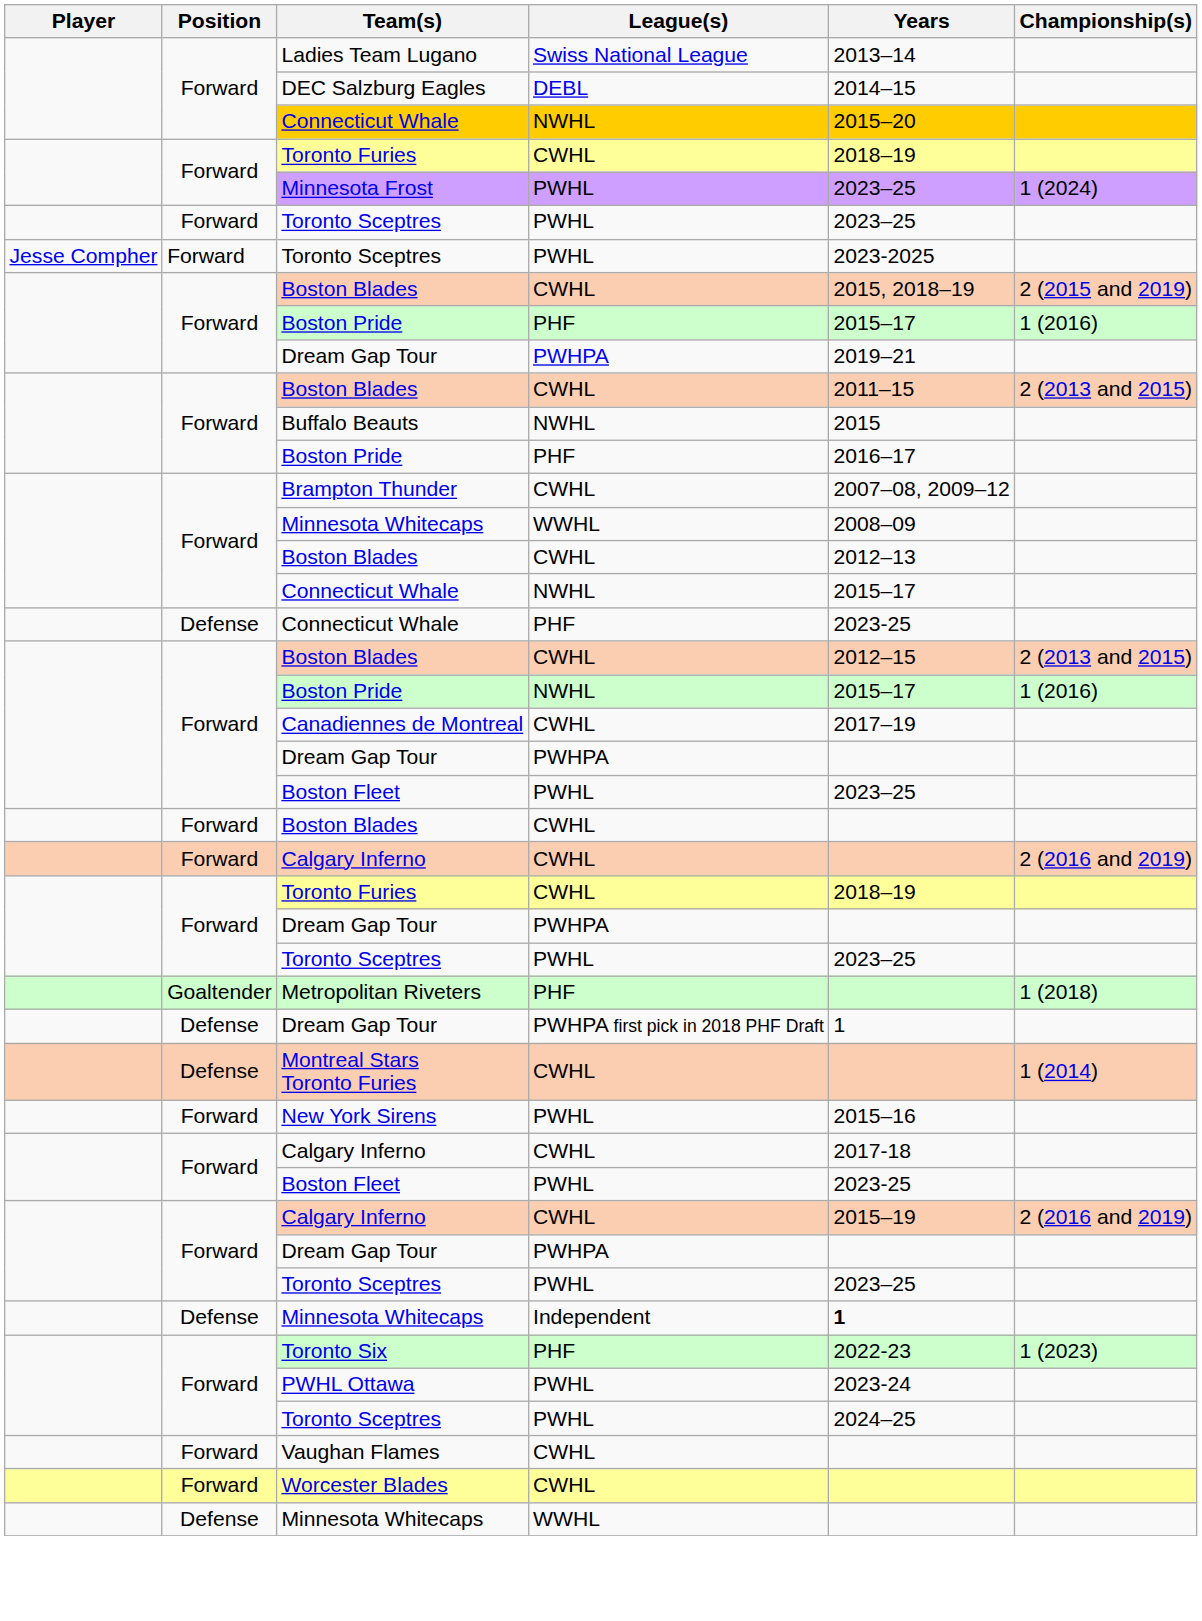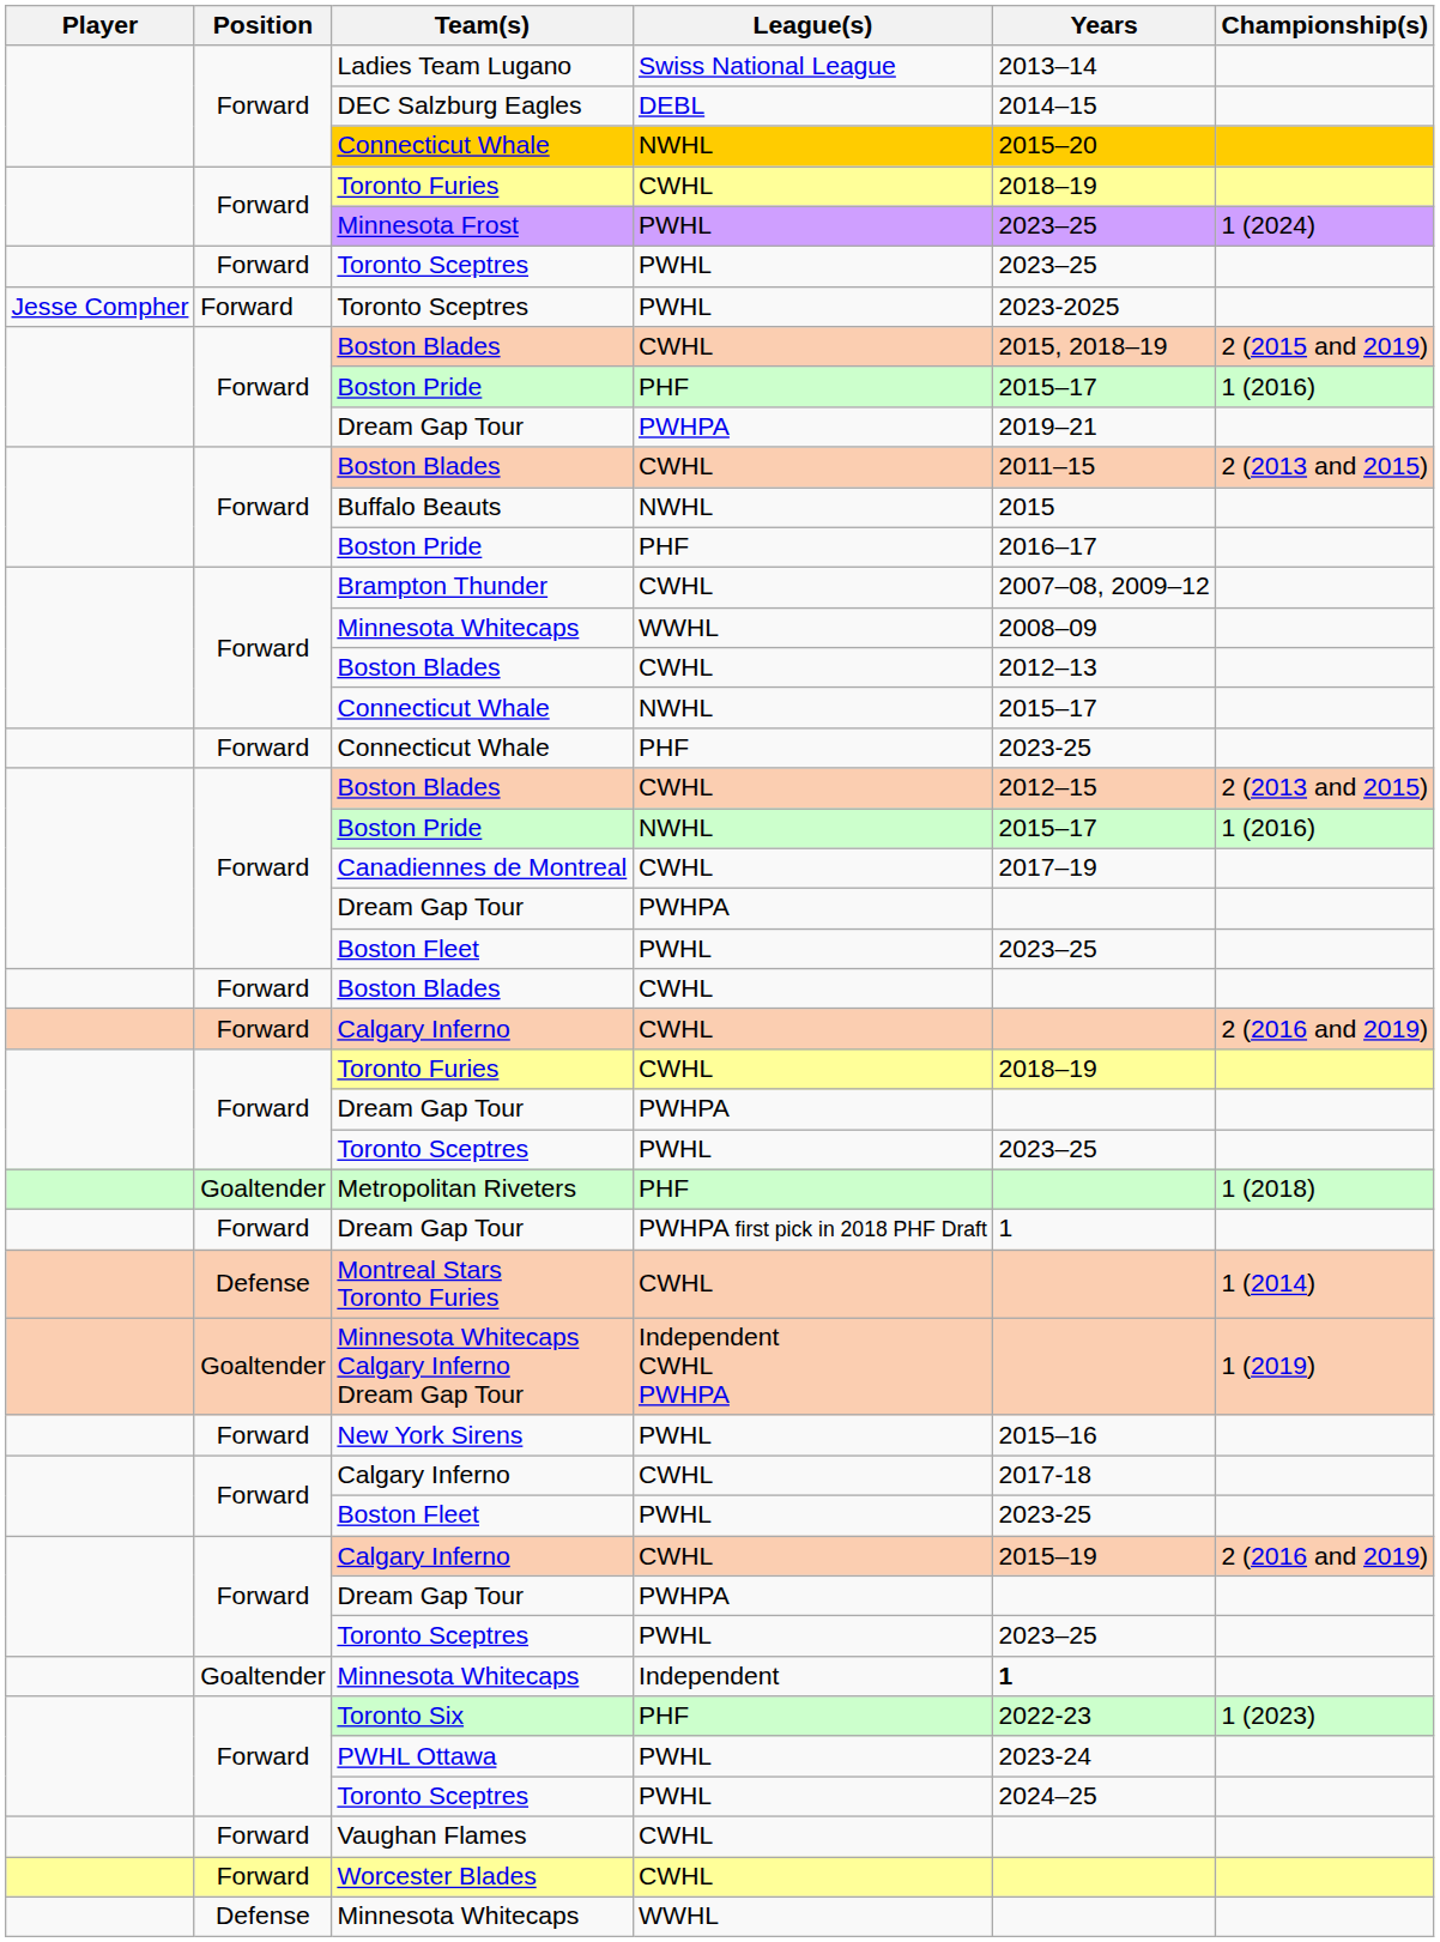Connecticut Whale / PHF | Position: Defense -> Forward
Dream Gap Tour / PWHPA first pick in 2018 PHF Draft | Position: Defense -> Forward
+ row: Goaltender | Minnesota Whitecaps Calgary Inferno Dream Gap Tour | Independent CWHL PWHPA | 1 (2019)
Minnesota Whitecaps / Independent | Position: Defense -> Goaltender
